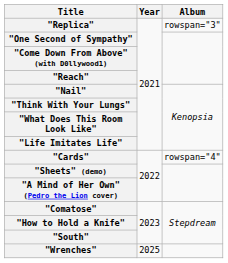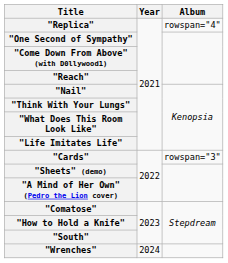"Replica" | Album: rowspan="3" -> rowspan="4"
"Cards" | Album: rowspan="4" -> rowspan="3"
"Wrenches" | Year: 2025 -> 2024
